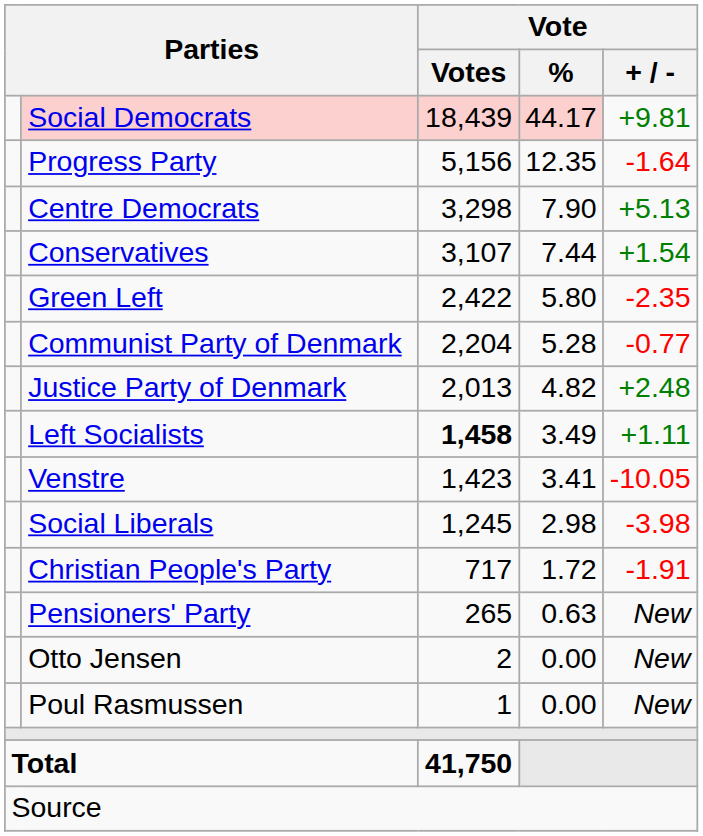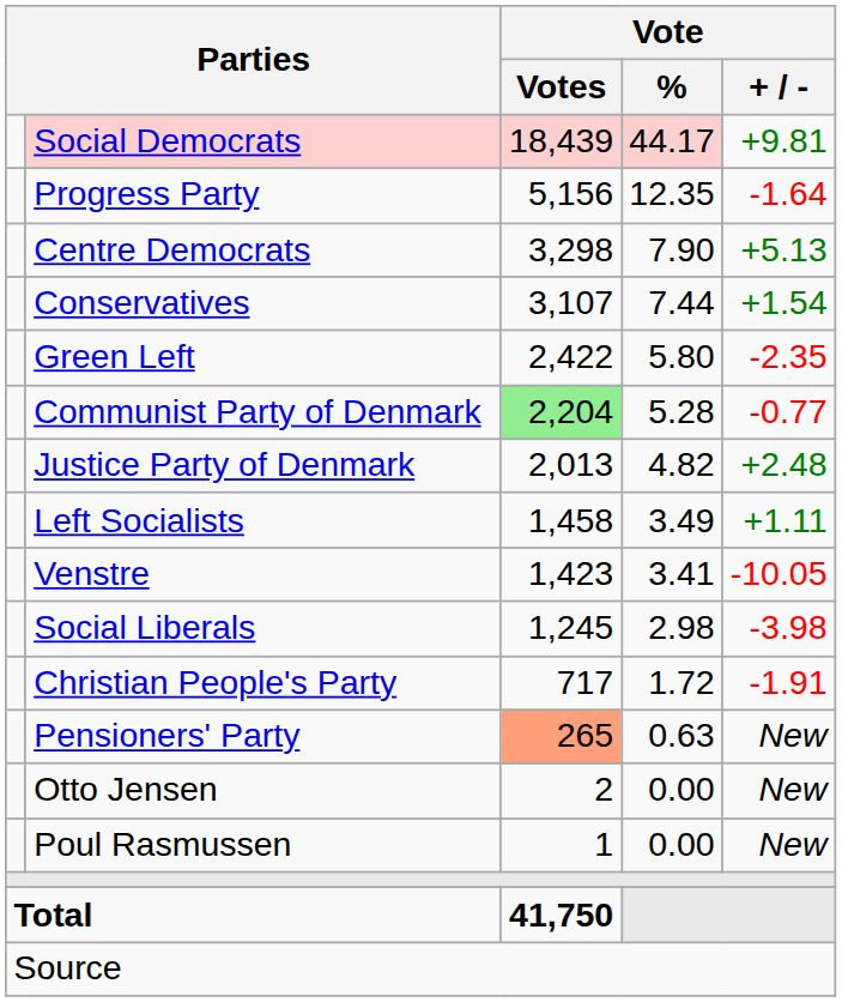Communist Party of Denmark | Vote / Votes: no background -> lightgreen background
Left Socialists | Vote / Votes: bold -> normal
Pensioners' Party | Vote / Votes: no background -> lightsalmon background
